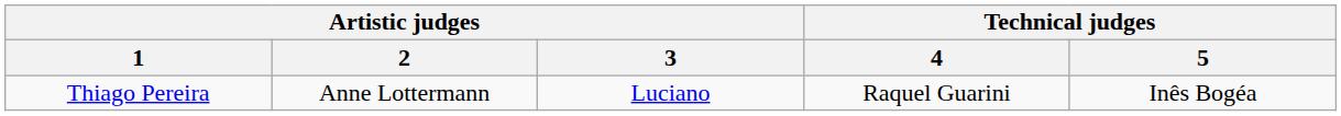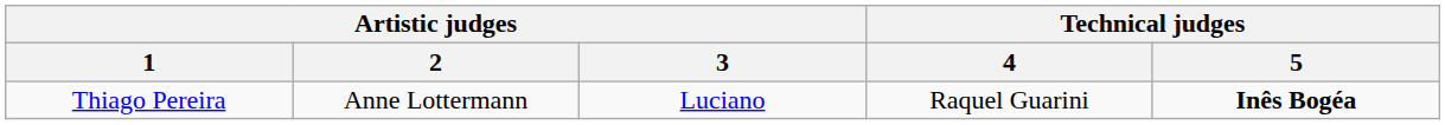Thiago Pereira | Technical judges / 5: normal -> bold
